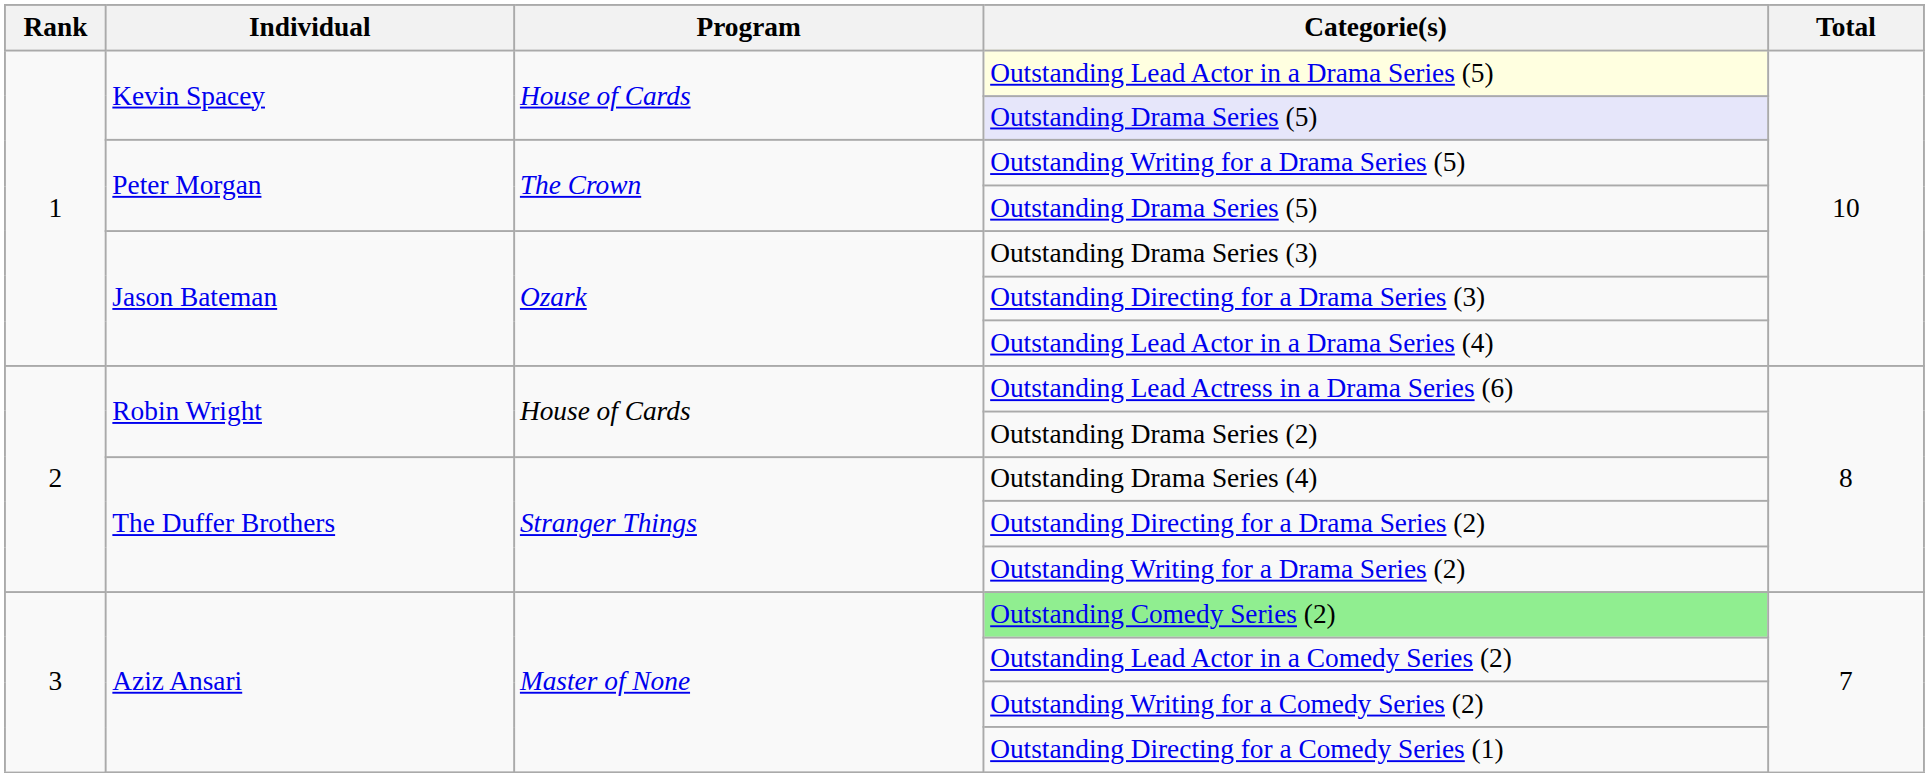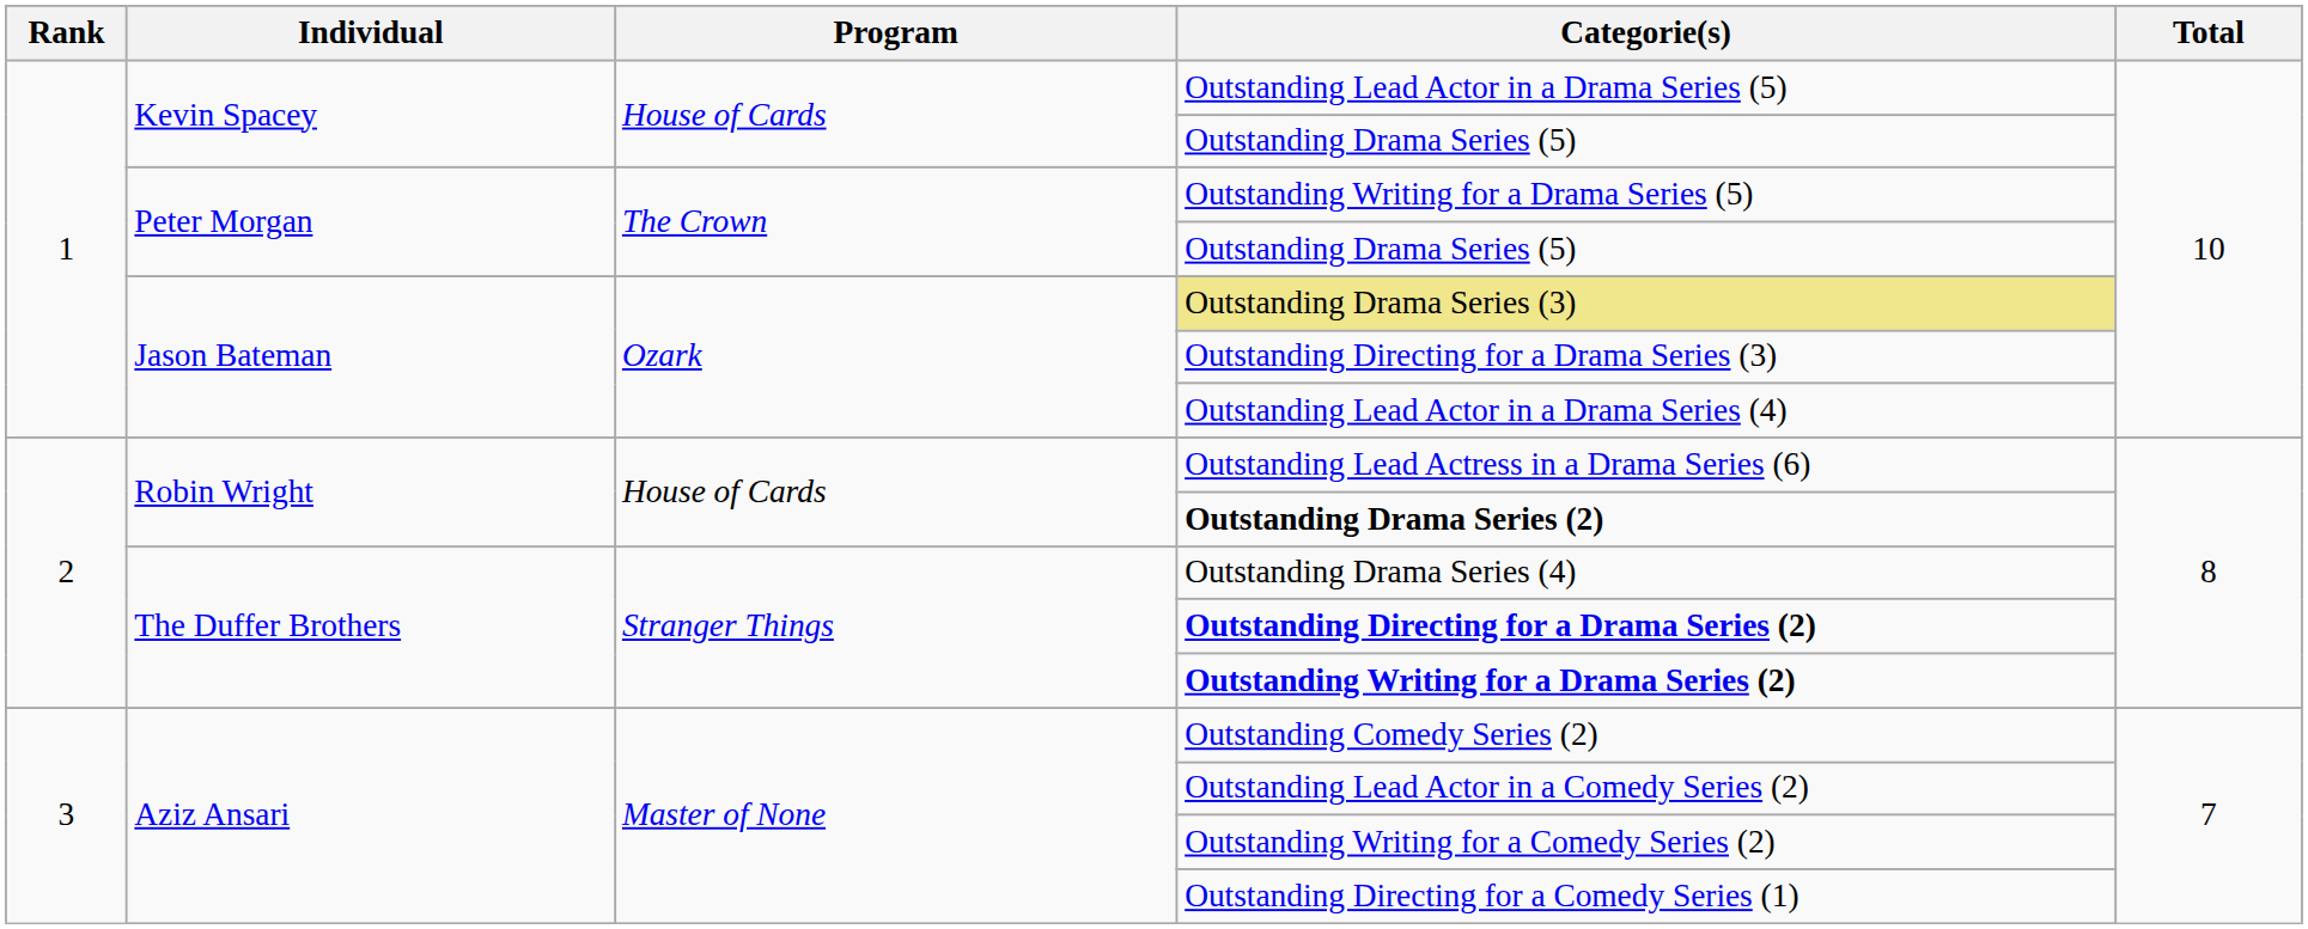Outstanding Lead Actor in a Drama Series (5) | Categorie(s): lightyellow background -> no background
Kevin Spacey / Outstanding Drama Series (5) | Categorie(s): lavender background -> no background
Outstanding Drama Series (3) | Categorie(s): no background -> khaki background
Outstanding Drama Series (2) | Categorie(s): normal -> bold
Outstanding Directing for a Drama Series (2) | Categorie(s): normal -> bold
Outstanding Writing for a Drama Series (2) | Categorie(s): normal -> bold
Outstanding Comedy Series (2) | Categorie(s): lightgreen background -> no background
